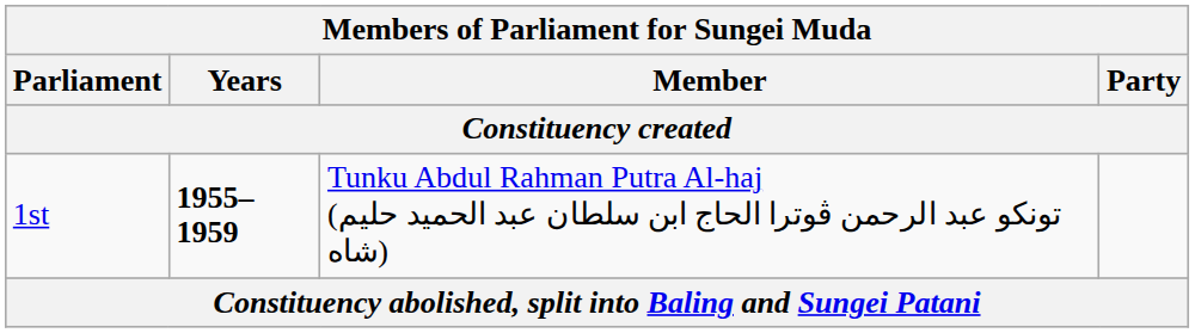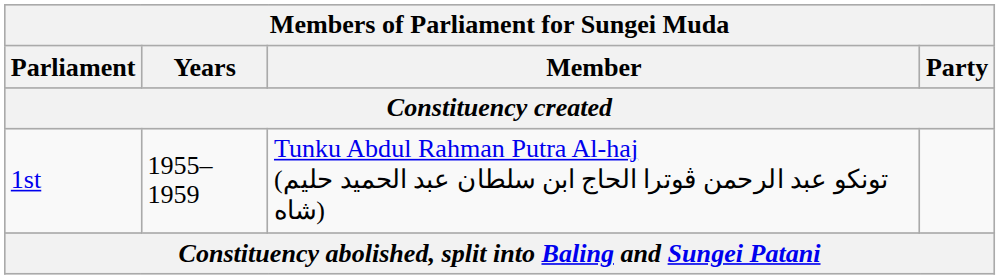1st | Years: bold -> normal
